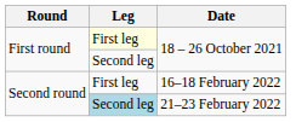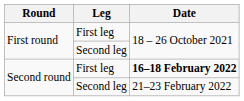First leg / 18 – 26 October 2021 | Leg: lightyellow background -> no background
16–18 February 2022 | Date: normal -> bold
21–23 February 2022 | Leg: lightblue background -> no background
